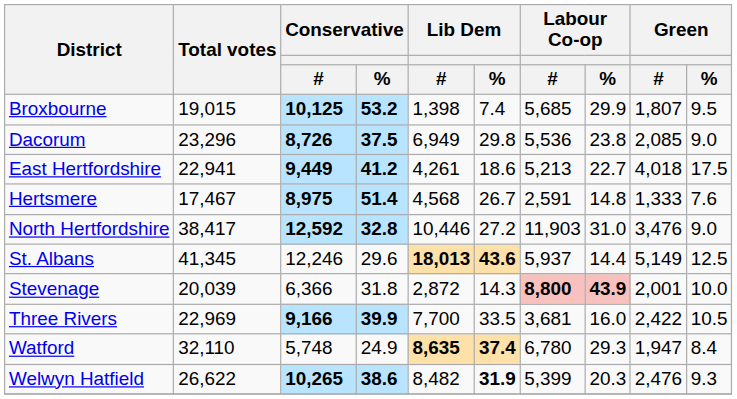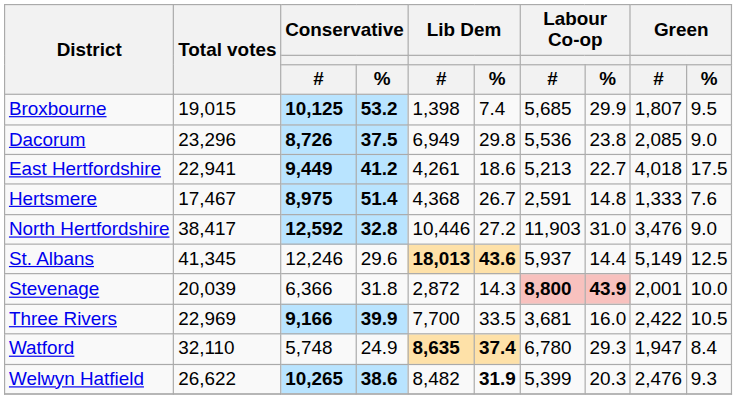Hertsmere | Lib Dem / #: 4,568 -> 4,368
